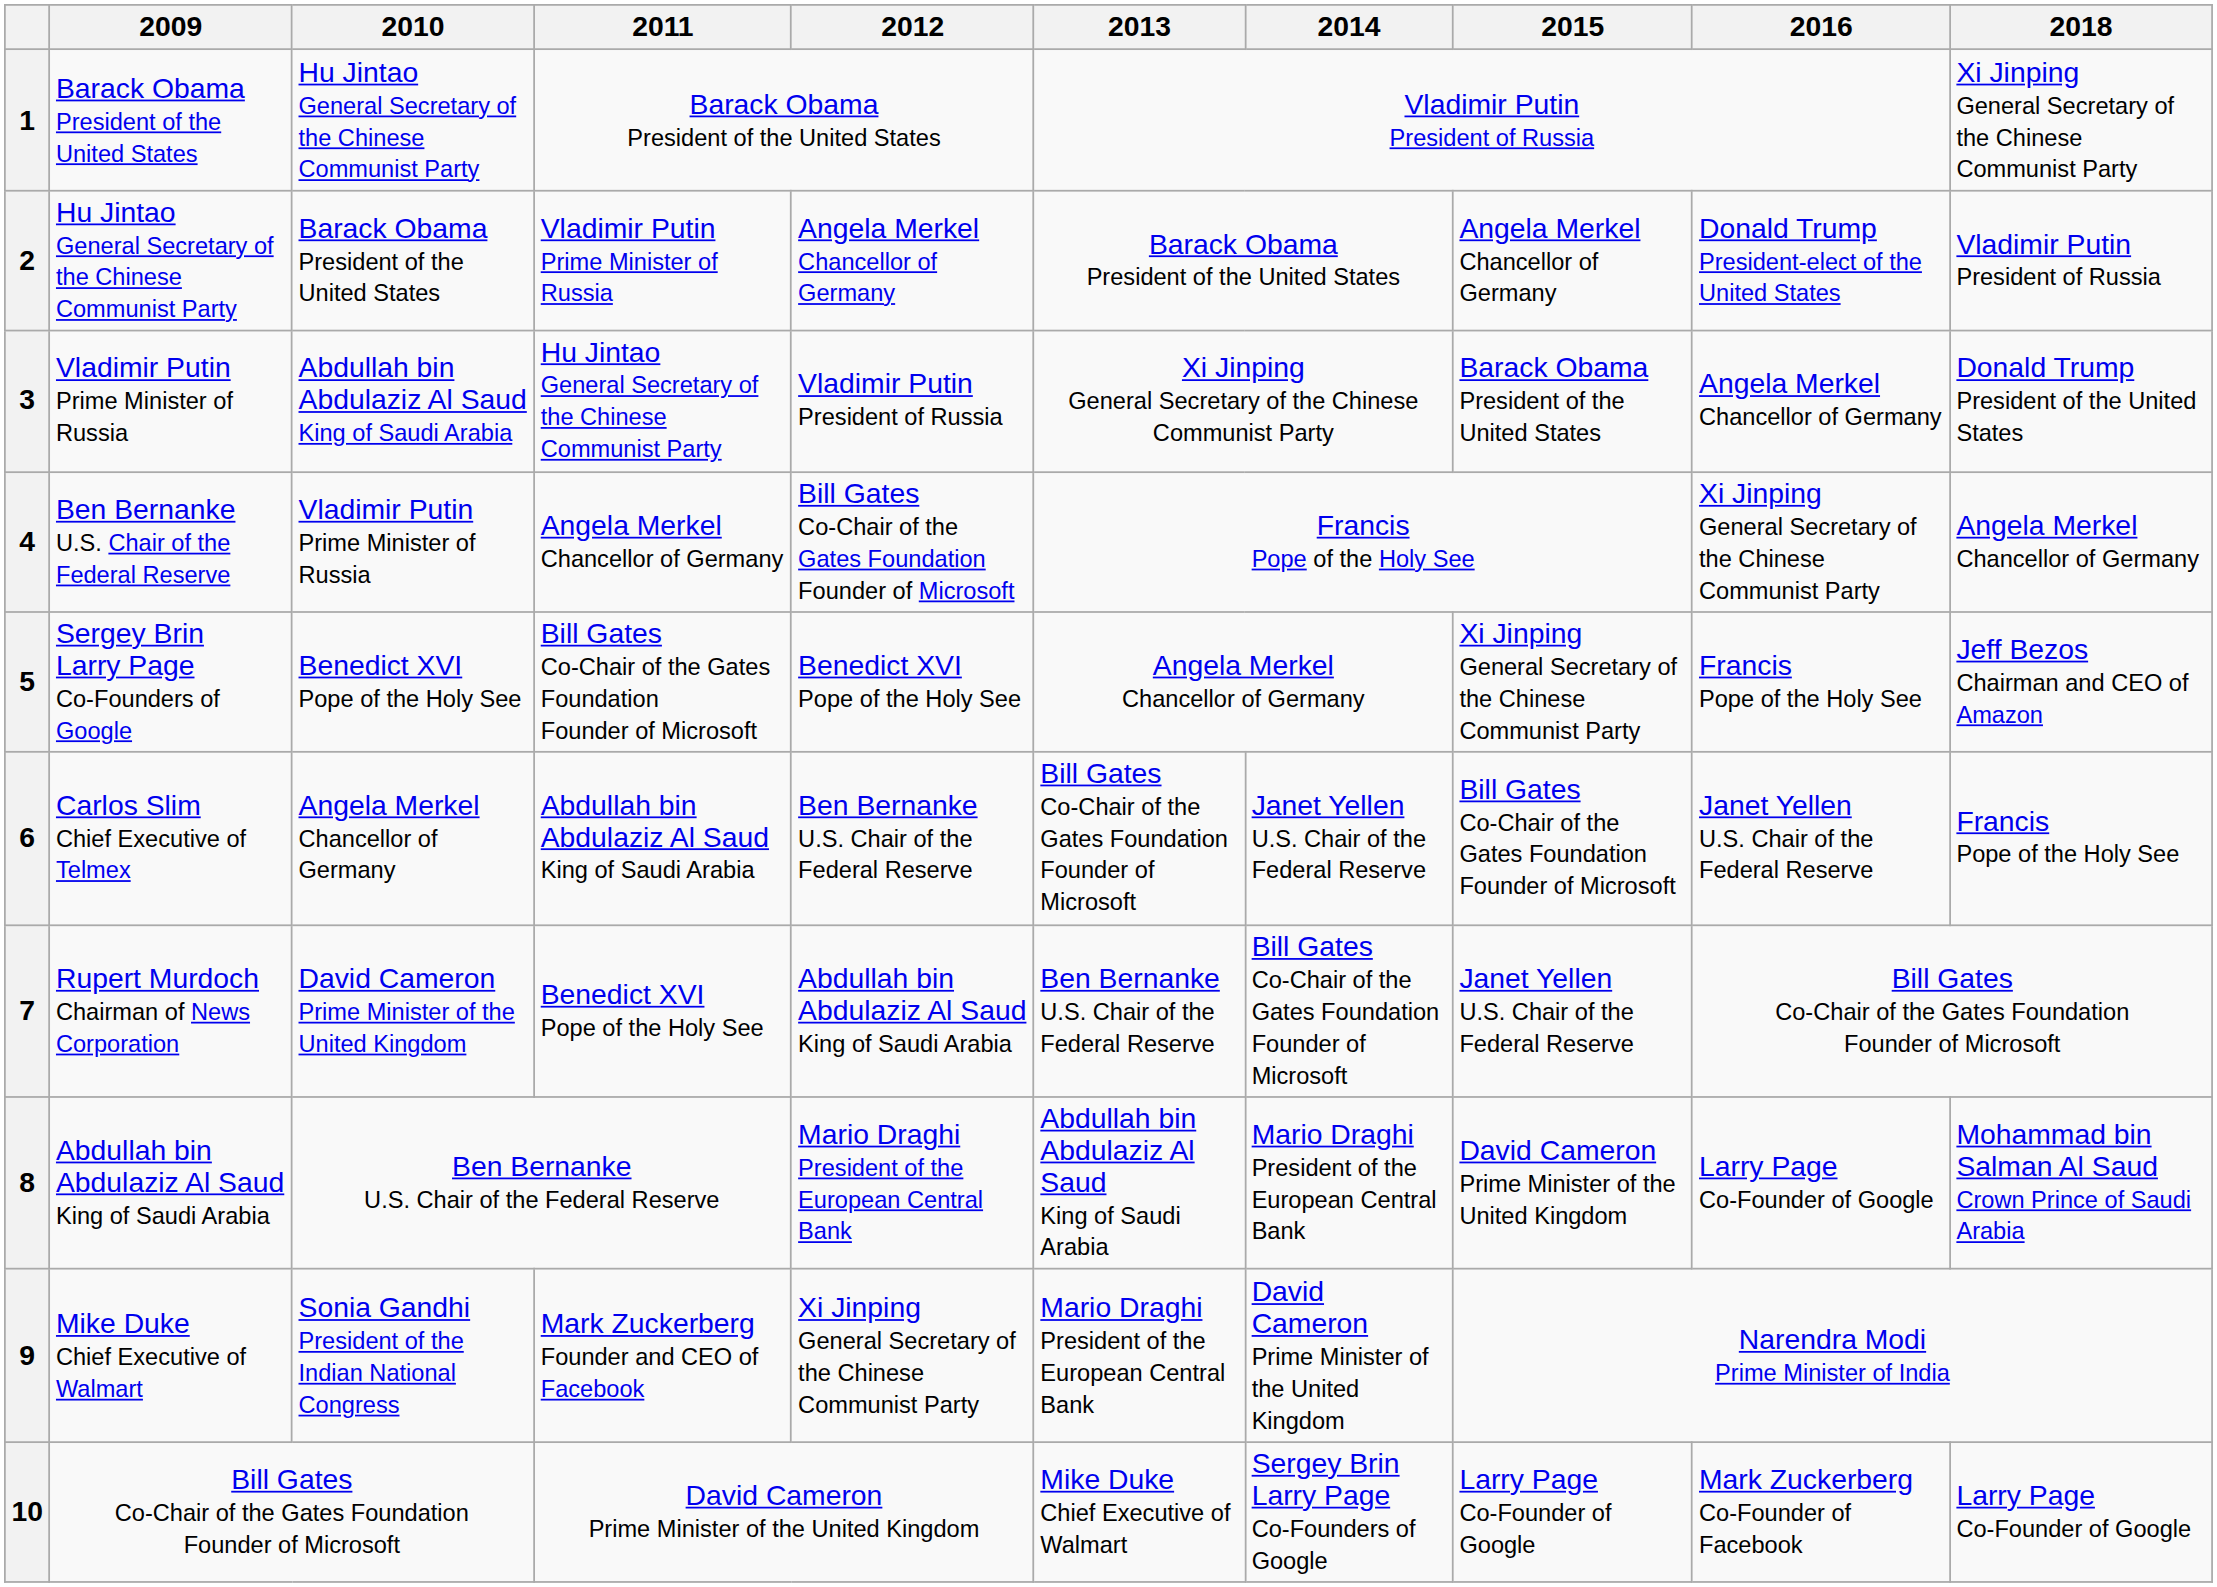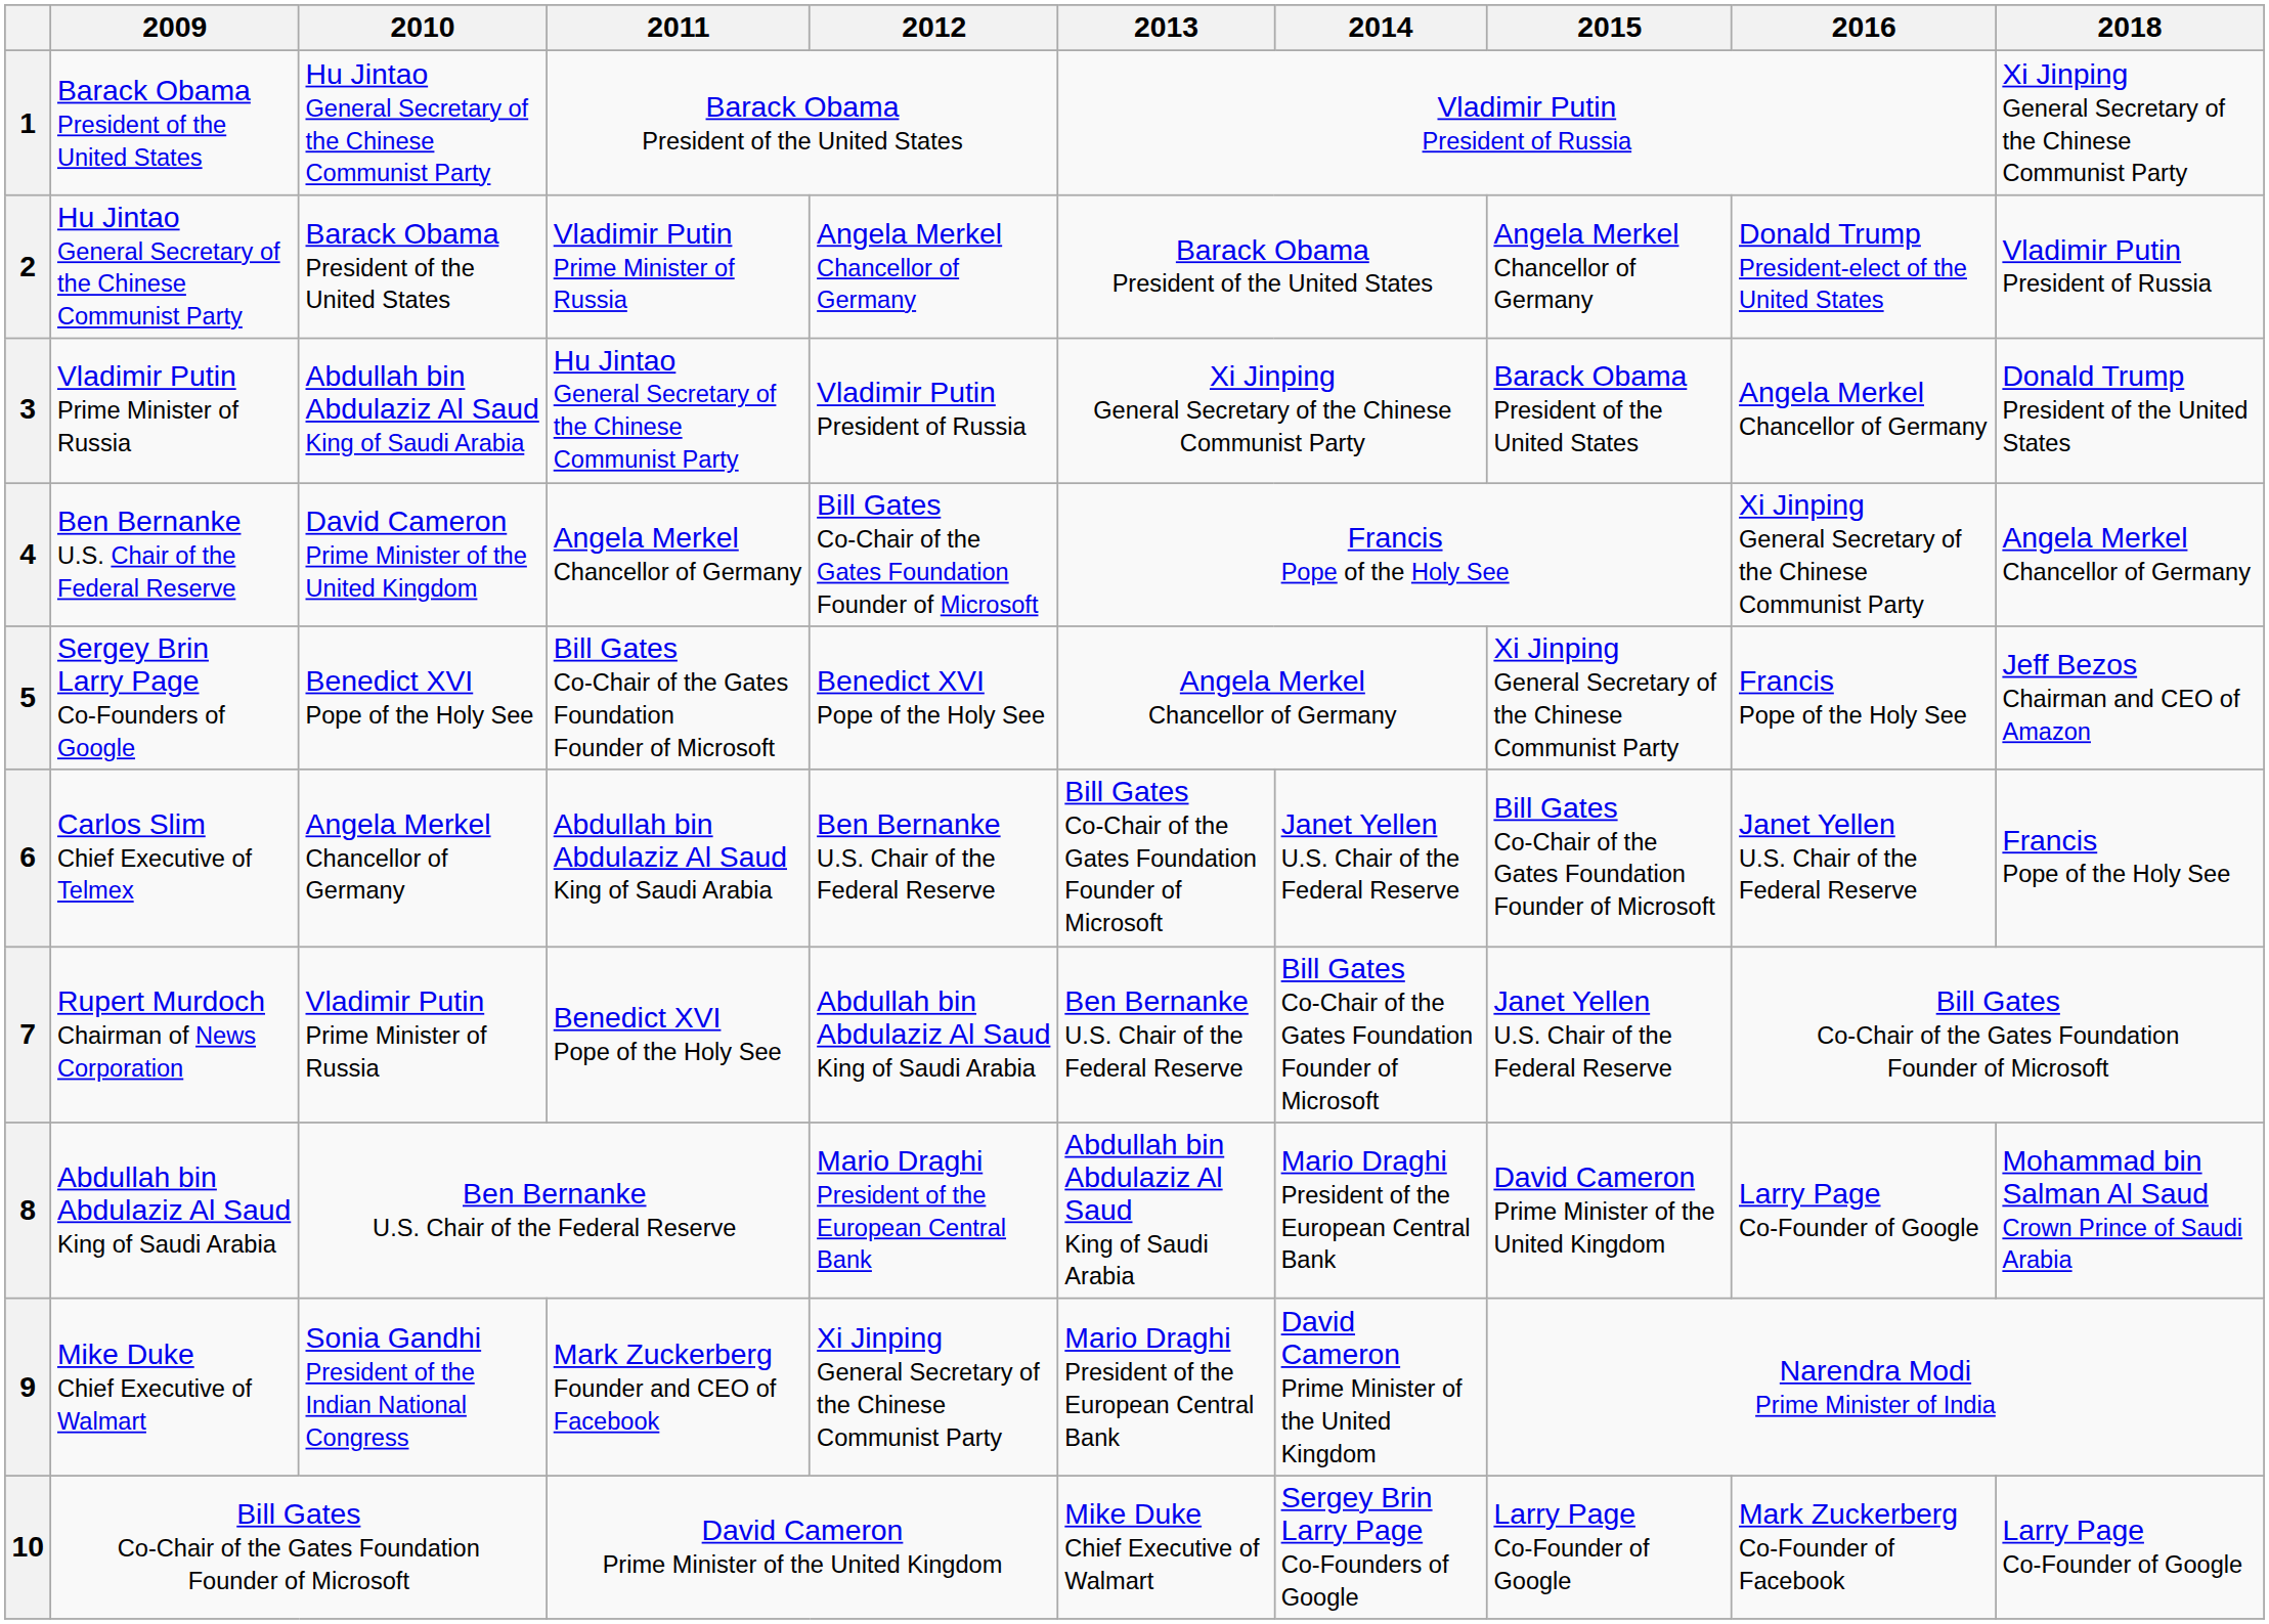4 | 2010: Vladimir Putin Prime Minister of Russia -> David Cameron Prime Minister of the United Kingdom
7 | 2010: David Cameron Prime Minister of the United Kingdom -> Vladimir Putin Prime Minister of Russia
